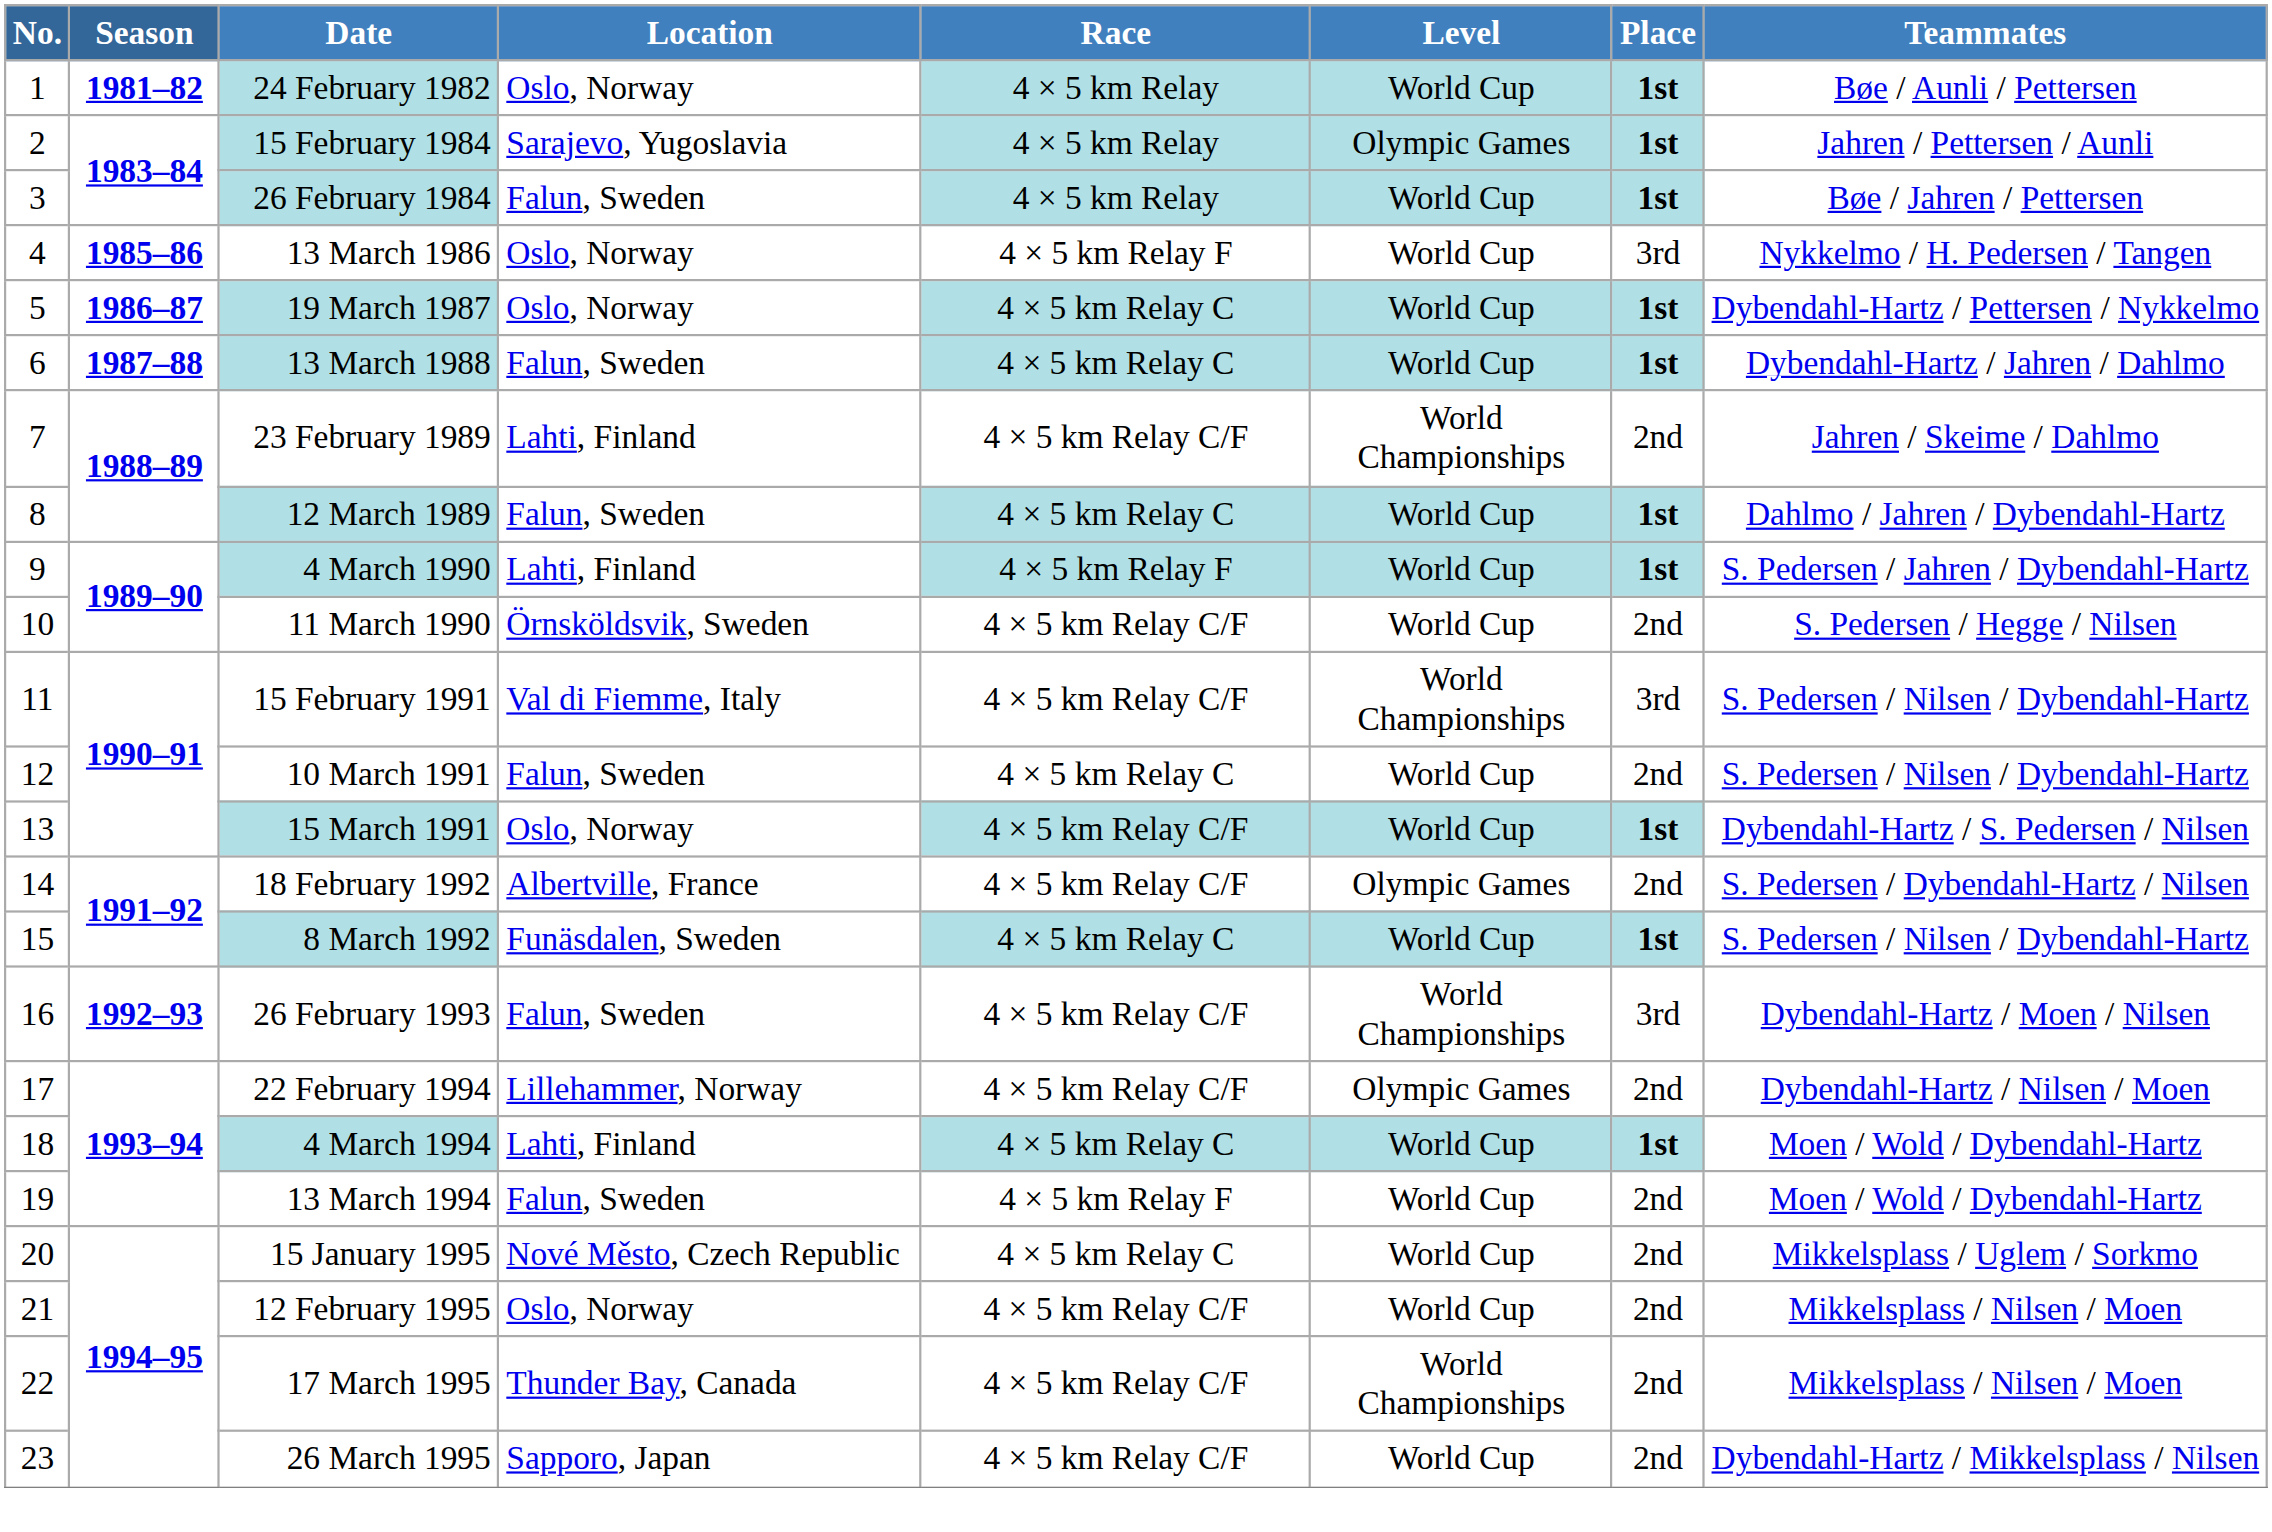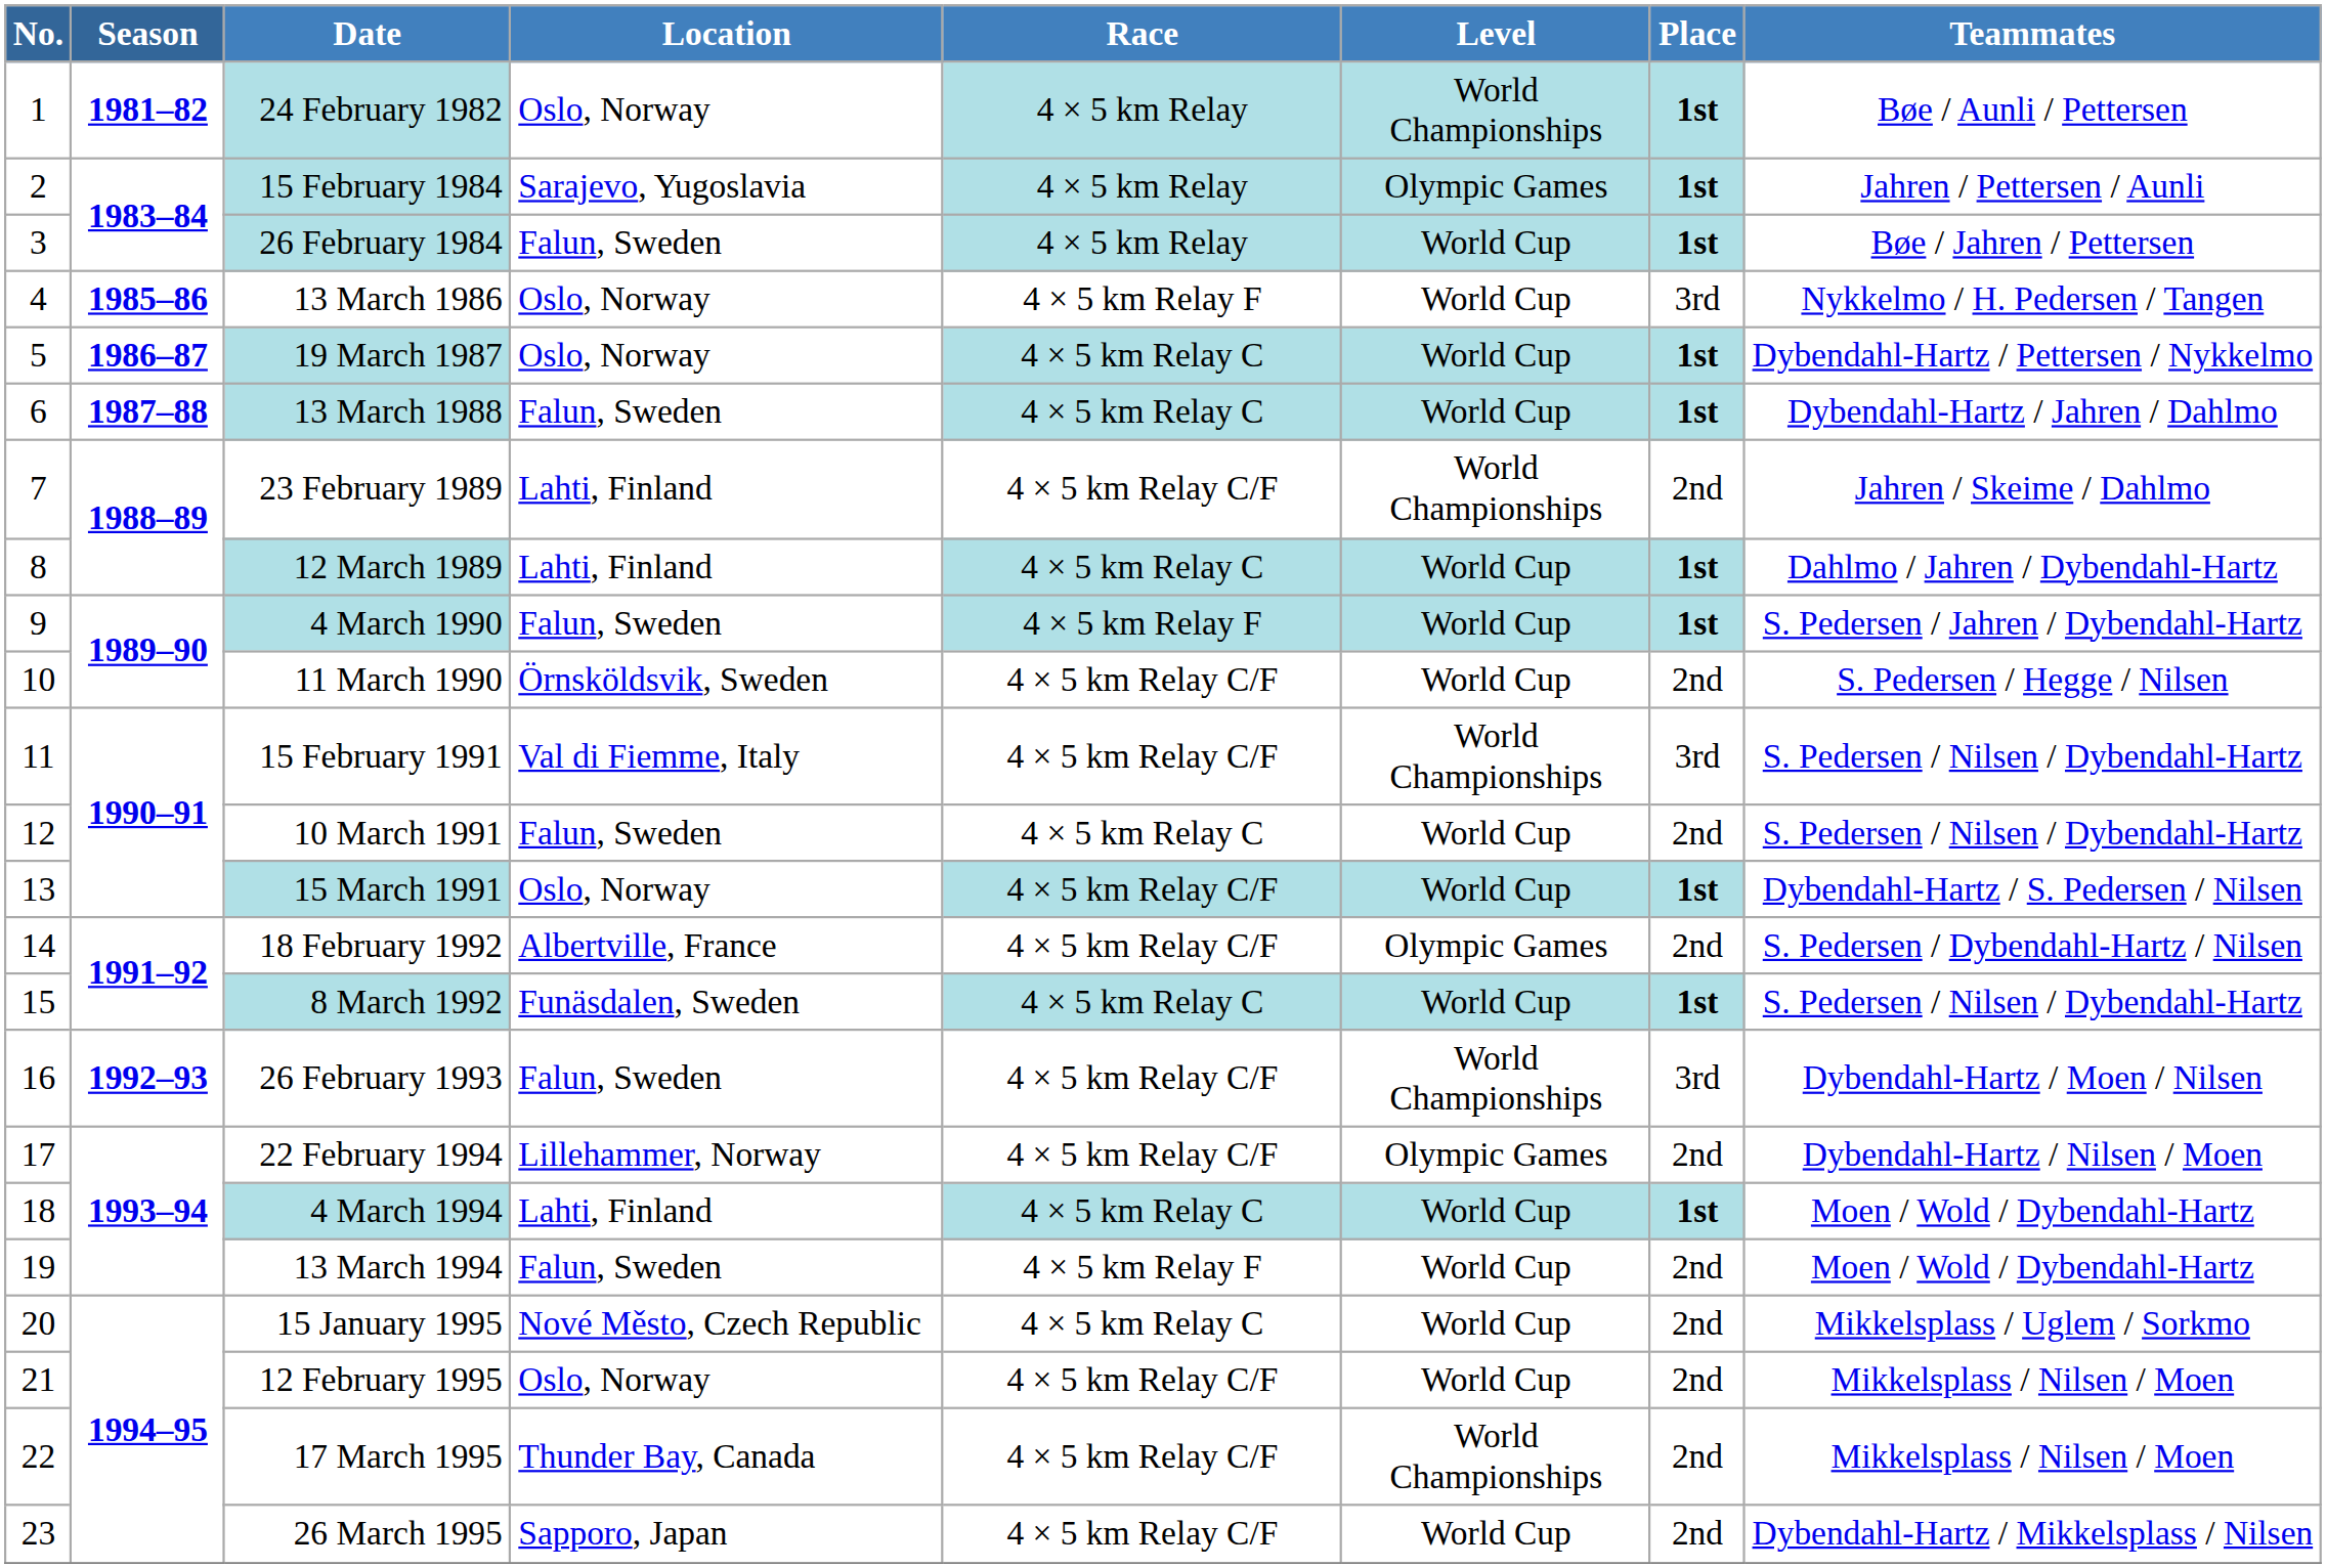24 February 1982 | Level: World Cup -> World Championships
12 March 1989 | Location: Falun, Sweden -> Lahti, Finland
4 March 1990 | Location: Lahti, Finland -> Falun, Sweden
